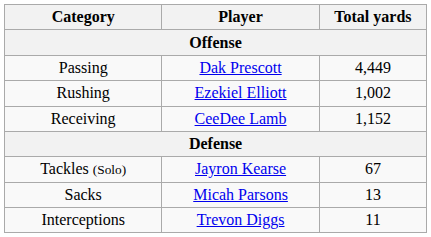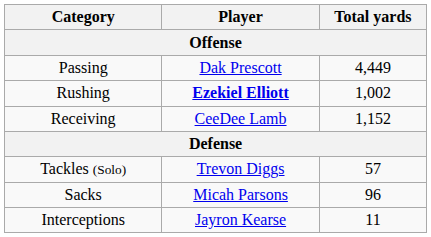Rushing | Player: normal -> bold
Tackles (Solo) | Player: Jayron Kearse -> Trevon Diggs
Tackles (Solo) | Total yards: 67 -> 57
Sacks | Total yards: 13 -> 96
Interceptions | Player: Trevon Diggs -> Jayron Kearse
